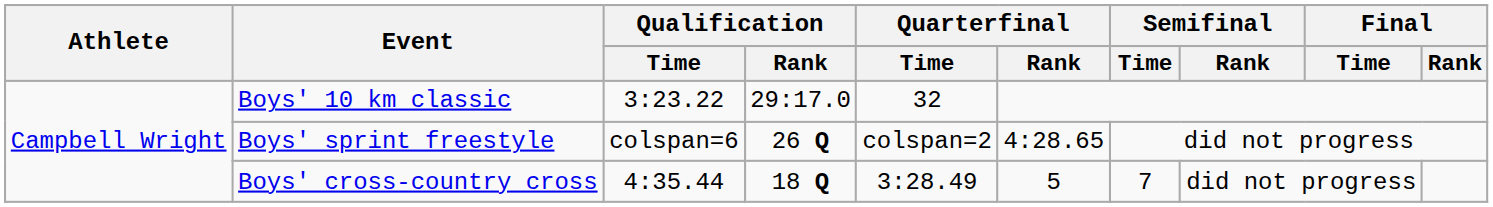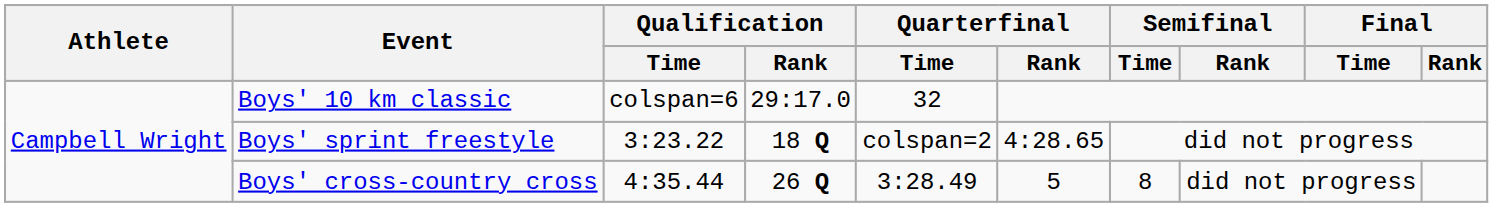Boys' 10 km classic | Qualification / Time: 3:23.22 -> colspan=6
Boys' sprint freestyle | Qualification / Time: colspan=6 -> 3:23.22
Boys' sprint freestyle | Qualification / Rank: 26 Q -> 18 Q
Boys' cross-country cross | Qualification / Rank: 18 Q -> 26 Q
Boys' cross-country cross | Semifinal / Time: 7 -> 8
